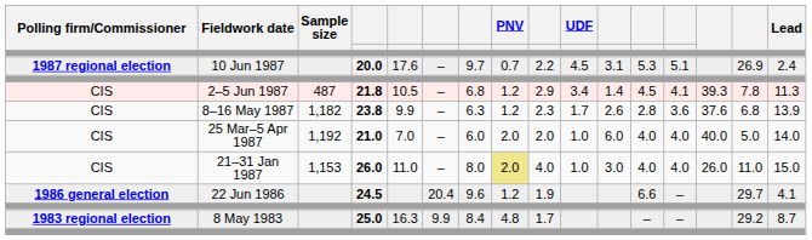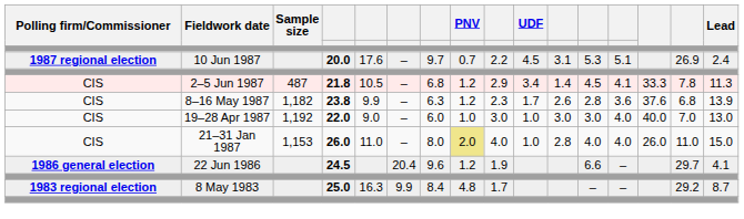2–5 Jun 1987 | column 14: 39.3 -> 33.3
+ row: CIS | 19–28 Apr 1987 | 1,192 | 22.0 | 9.0 | – | 6.0 | 1.0 | 3.0 | 1.0 | 3.0 | 3.0 | 4.0 | 40.0 | 7.0 | 13.0
- row: CIS | 25 Mar–5 Apr 1987 | 1,192 | 21.0 | 7.0 | – | 6.0 | 2.0 | 2.0 | 1.0 | 6.0 | 4.0 | 4.0 | 40.0 | 5.0 | 14.0
21–31 Jan 1987 | column 11: 3.0 -> 2.8
